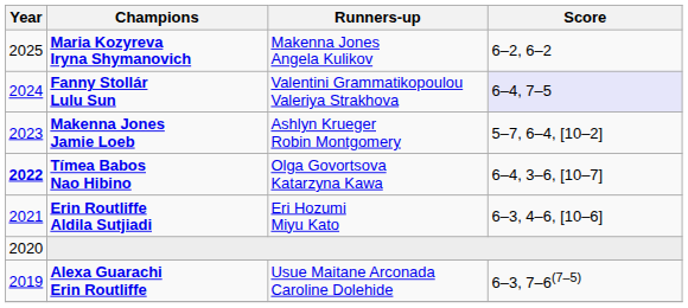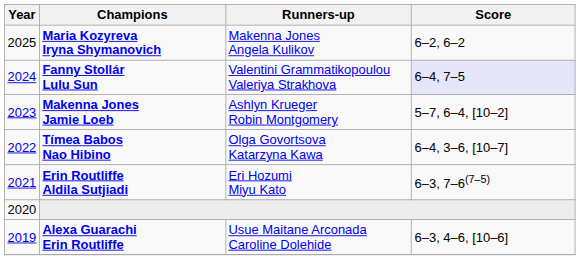Tímea Babos Nao Hibino | Year: bold -> normal
Erin Routliffe Aldila Sutjiadi | Score: 6–3, 4–6, [10–6] -> 6–3, 7–6(7–5)
Alexa Guarachi Erin Routliffe | Score: 6–3, 7–6(7–5) -> 6–3, 4–6, [10–6]
